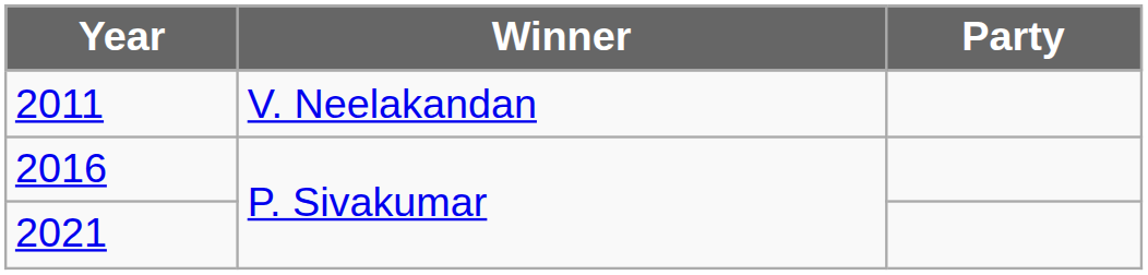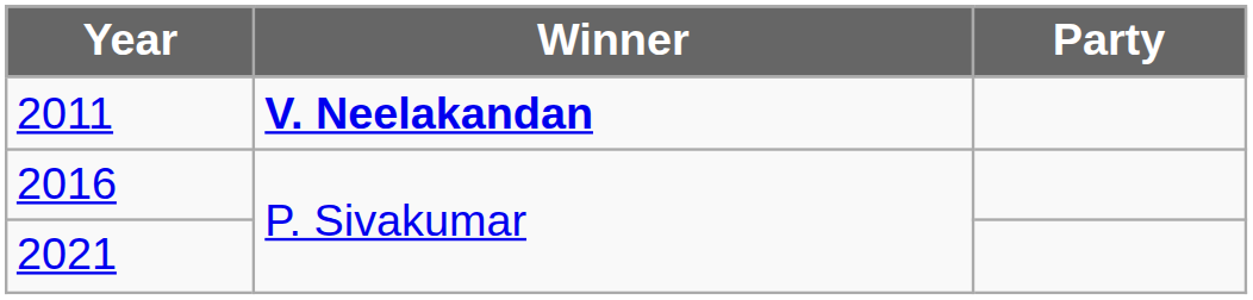2011 | Winner: normal -> bold
